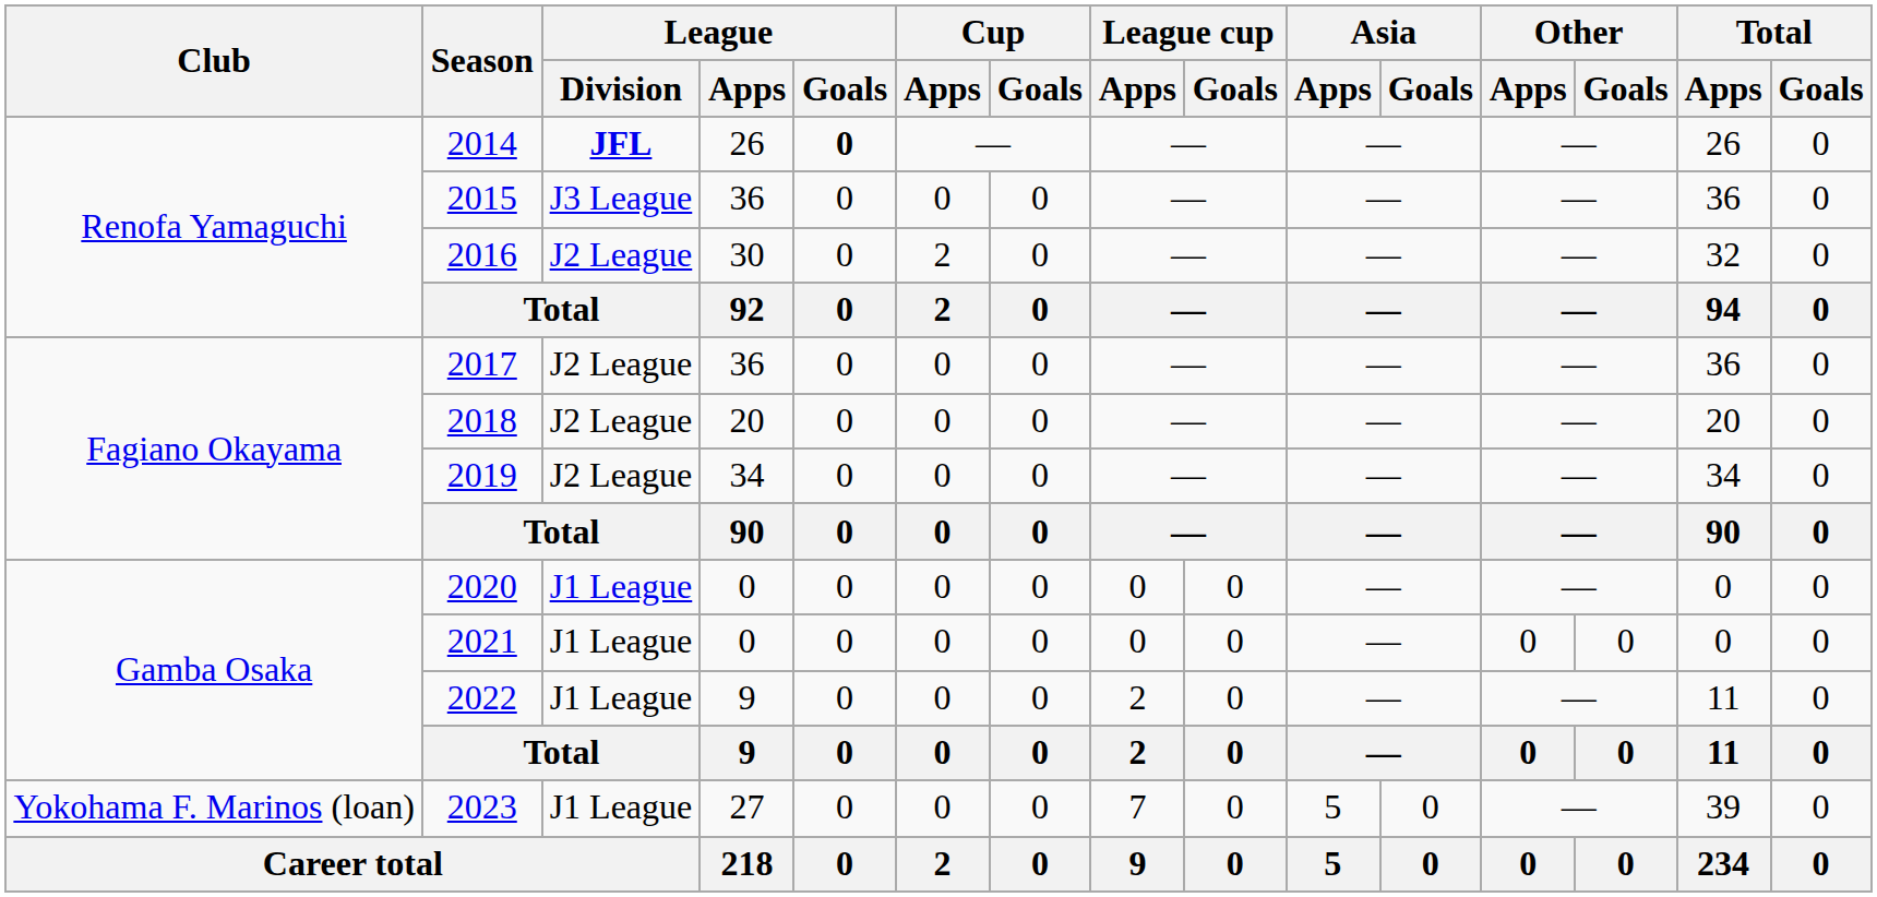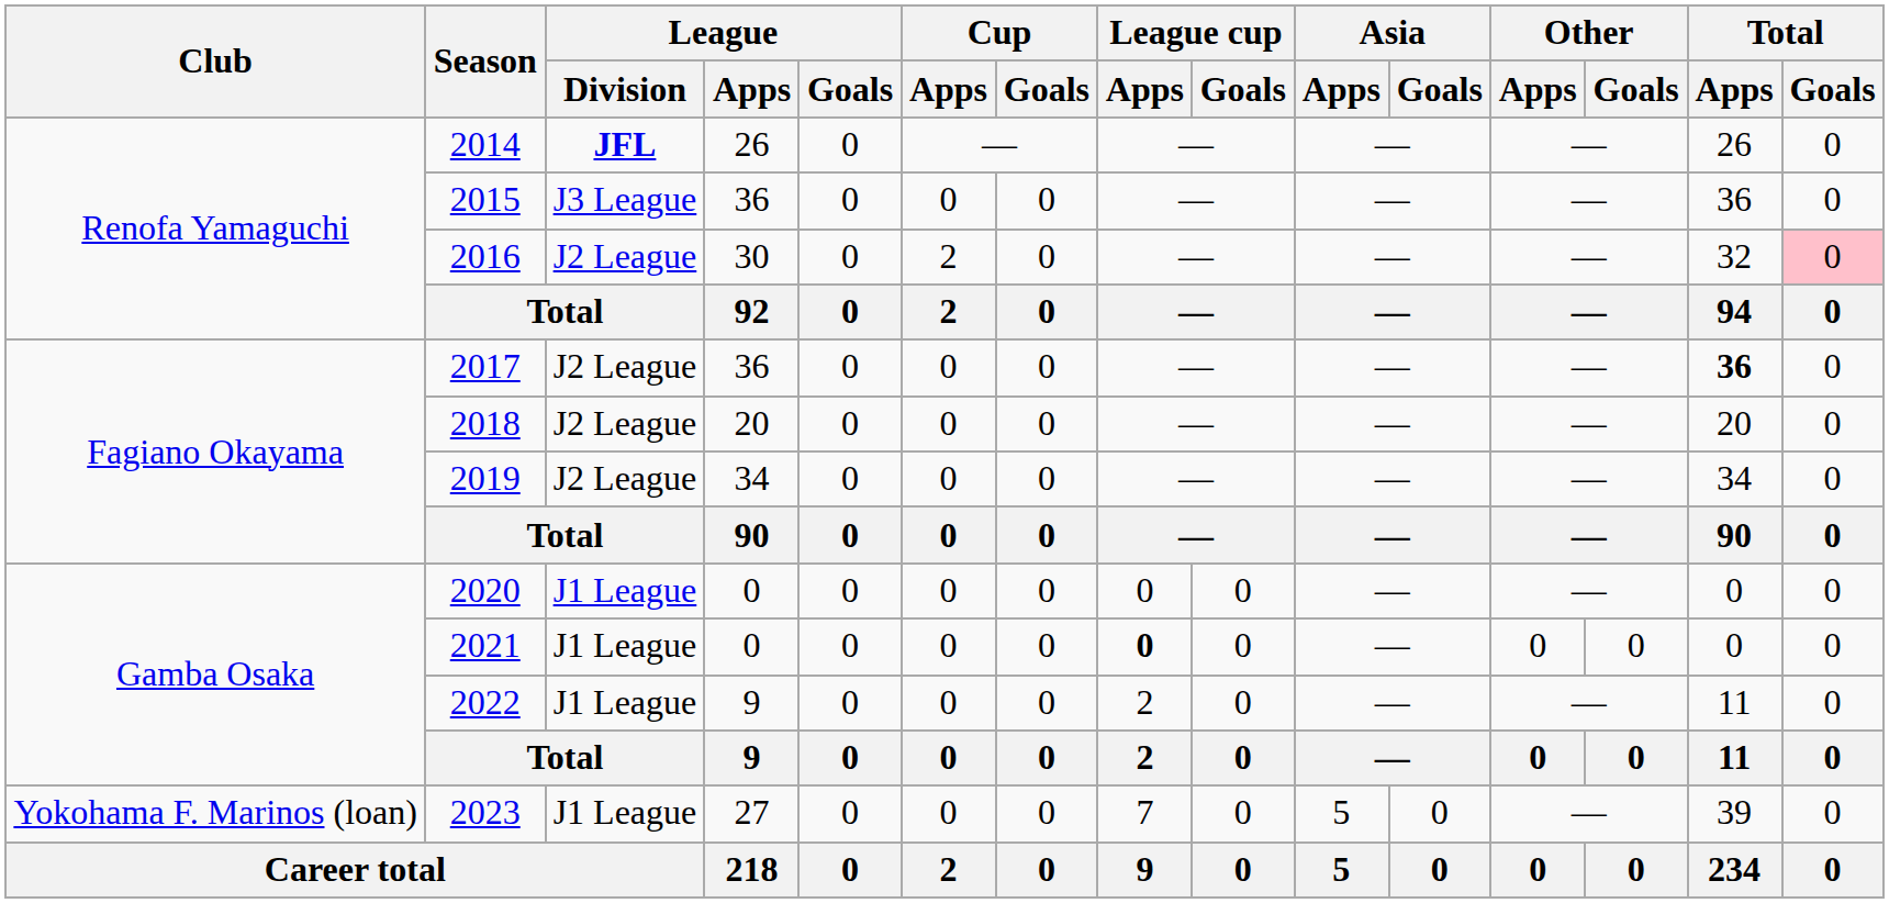2014 | League / Goals: bold -> normal
2016 | Total / Goals: no background -> pink background
2017 | Total / Apps: normal -> bold
2021 | League cup / Apps: normal -> bold
